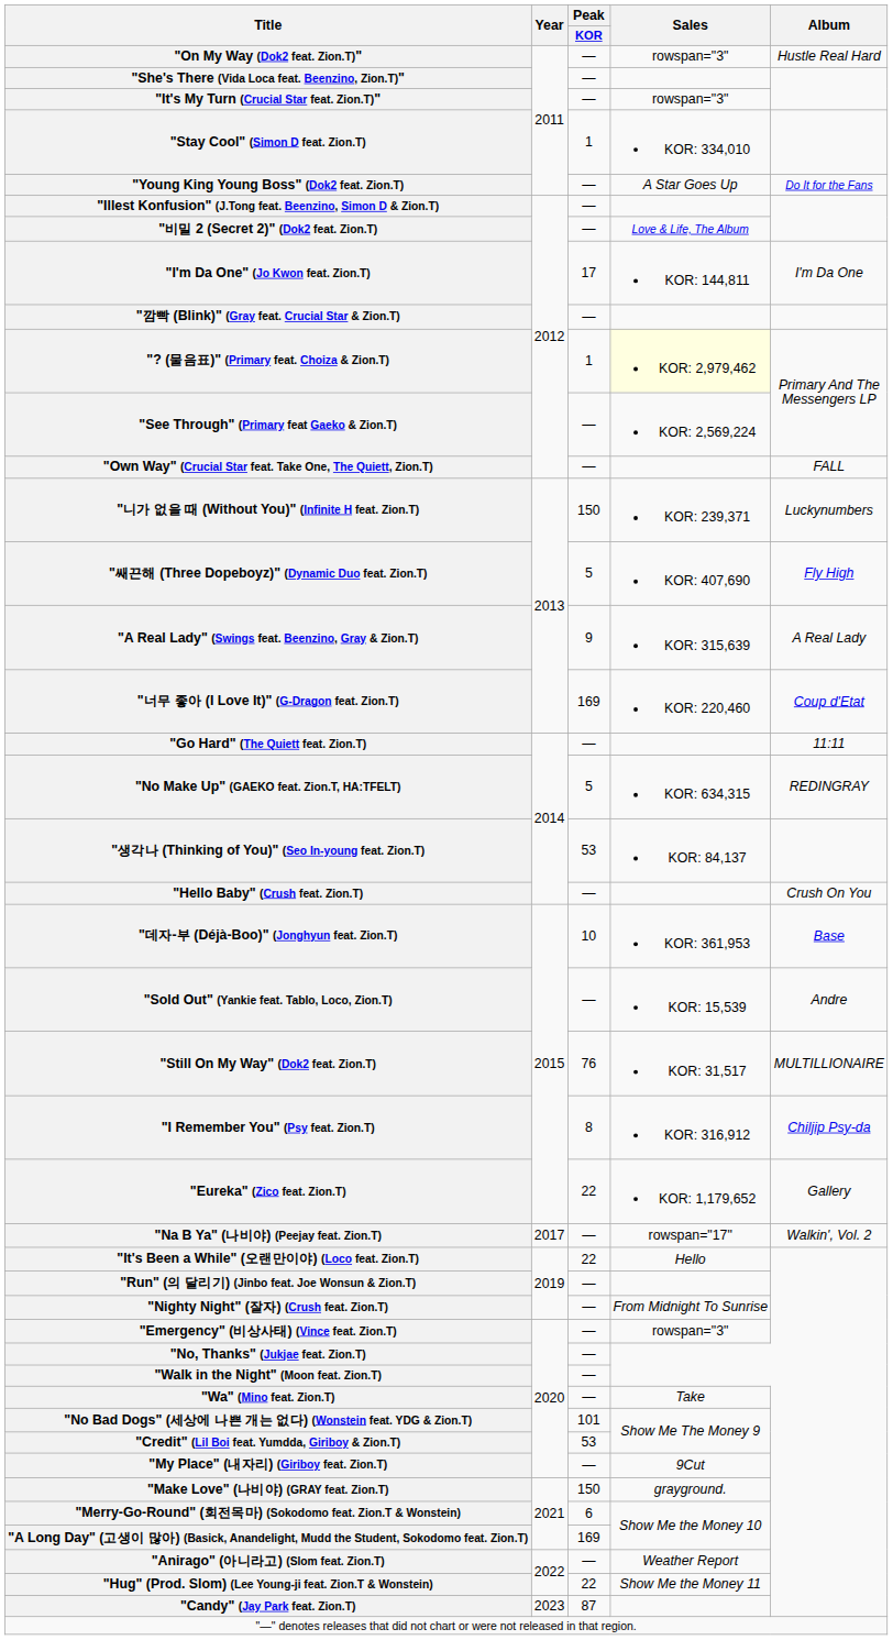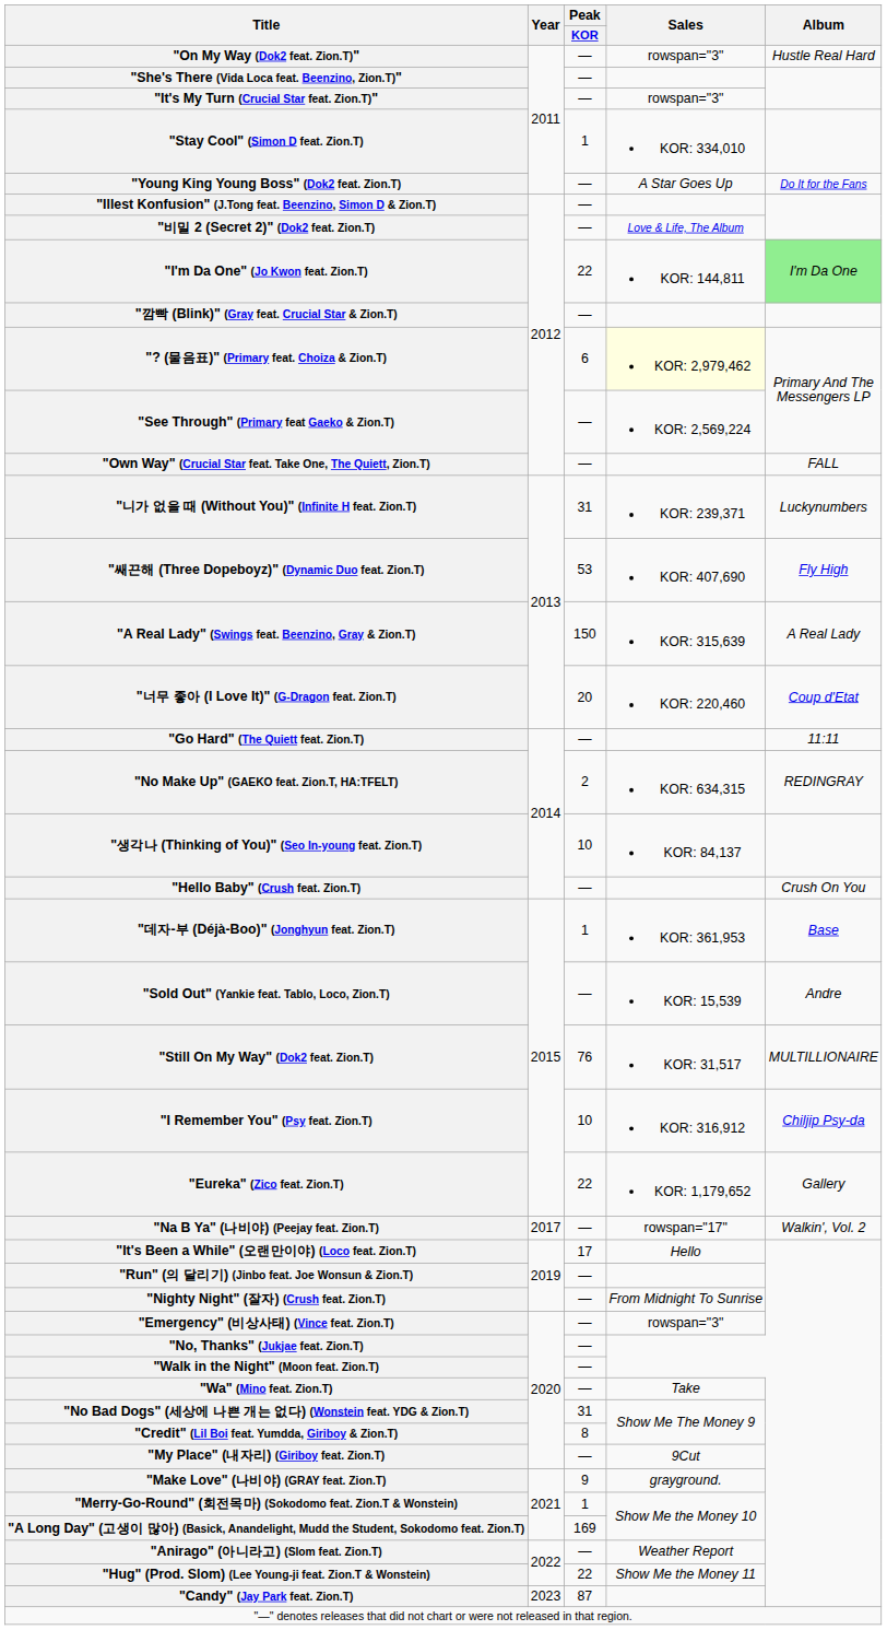"I'm Da One" (Jo Kwon feat. Zion.T) | Peak / KOR: 17 -> 22
"I'm Da One" (Jo Kwon feat. Zion.T) | Album: no background -> lightgreen background
"? (물음표)" (Primary feat. Choiza & Zion.T) | Peak / KOR: 1 -> 6
"니가 없을 때 (Without You)" (Infinite H feat. Zion.T) | Peak / KOR: 150 -> 31
"쌔끈해 (Three Dopeboyz)" (Dynamic Duo feat. Zion.T) | Peak / KOR: 5 -> 53
"A Real Lady" (Swings feat. Beenzino, Gray & Zion.T) | Peak / KOR: 9 -> 150
"너무 좋아 (I Love It)" (G-Dragon feat. Zion.T) | Peak / KOR: 169 -> 20
"No Make Up" (GAEKO feat. Zion.T, HA:TFELT) | Peak / KOR: 5 -> 2
"생각나 (Thinking of You)" (Seo In-young feat. Zion.T) | Peak / KOR: 53 -> 10
"데자-부 (Déjà-Boo)" (Jonghyun feat. Zion.T) | Peak / KOR: 10 -> 1
"I Remember You" (Psy feat. Zion.T) | Peak / KOR: 8 -> 10
"It's Been a While" (오랜만이야) (Loco feat. Zion.T) | Peak / KOR: 22 -> 17
"No Bad Dogs" (세상에 나쁜 개는 없다) (Wonstein feat. YDG & Zion.T) | Peak / KOR: 101 -> 31
"Credit" (Lil Boi feat. Yumdda, Giriboy & Zion.T) | Peak / KOR: 53 -> 8
"Make Love" (나비야) (GRAY feat. Zion.T) | Peak / KOR: 150 -> 9
"Merry-Go-Round" (회전목마) (Sokodomo feat. Zion.T & Wonstein) | Peak / KOR: 6 -> 1
